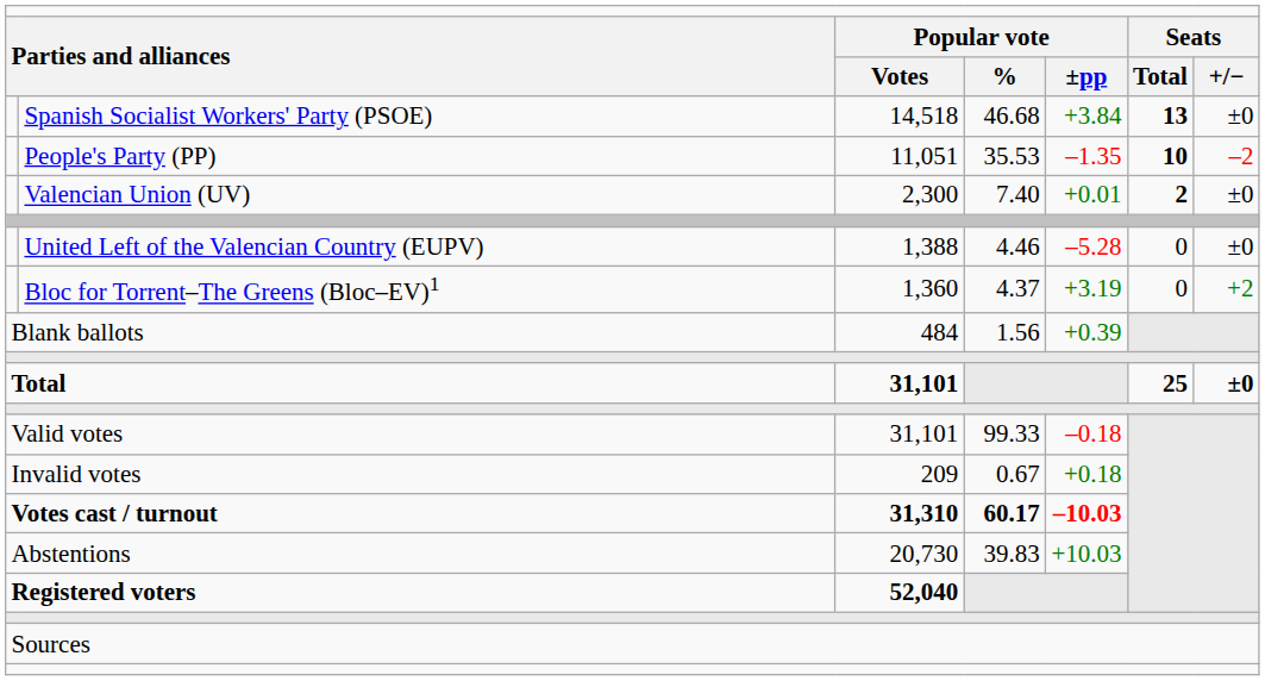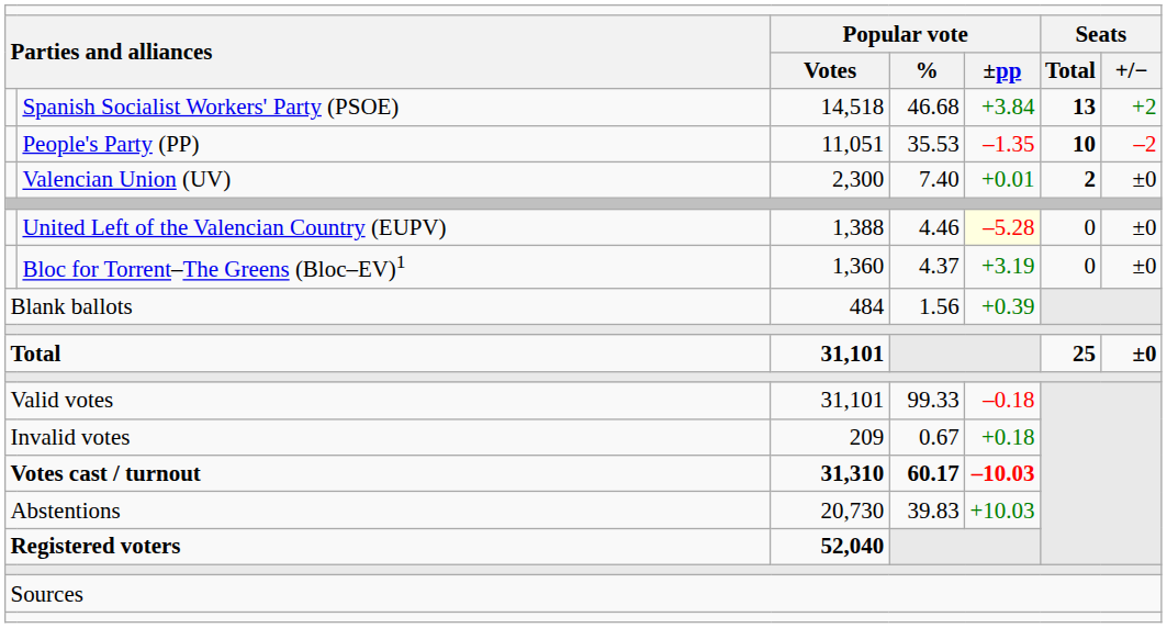Spanish Socialist Workers' Party (PSOE) | column 7: ±0 -> +2
United Left of the Valencian Country (EUPV) | column 5: no background -> lightyellow background
Bloc for Torrent–The Greens (Bloc–EV)1 | column 7: +2 -> ±0
